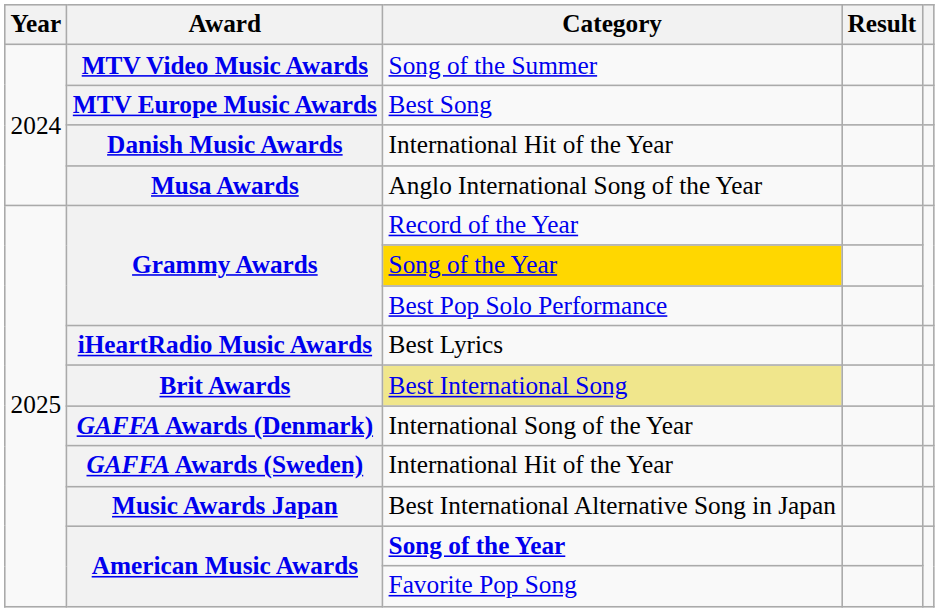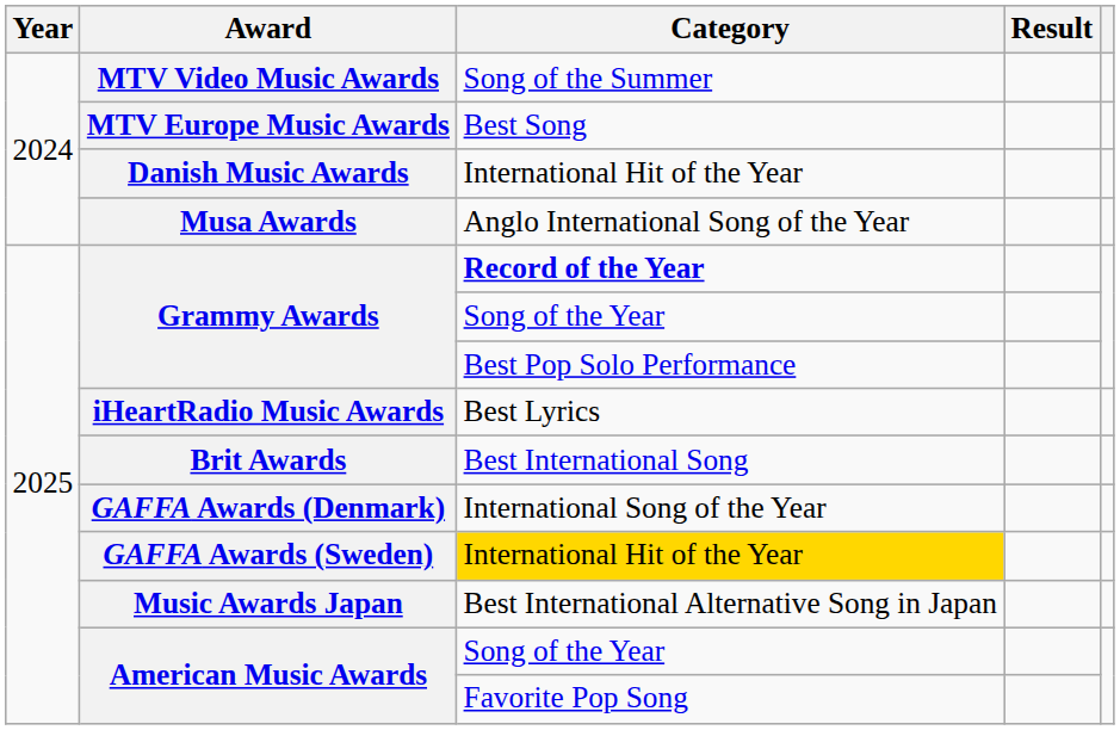Record of the Year | Category: normal -> bold
Grammy Awards / Song of the Year | Category: gold background -> no background
Best International Song | Category: khaki background -> no background
GAFFA Awards (Sweden) / International Hit of the Year | Category: no background -> gold background
American Music Awards / Song of the Year | Category: bold -> normal
